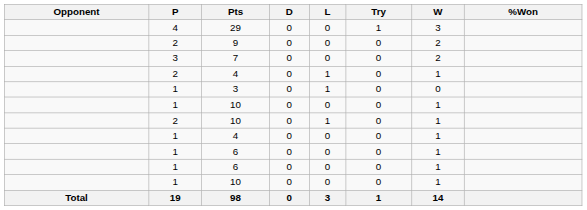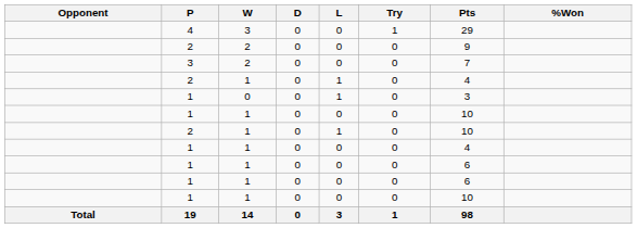columns swapped: W <-> Pts
